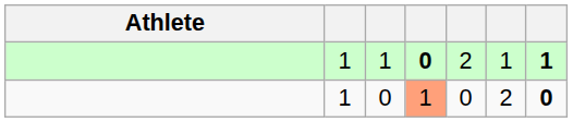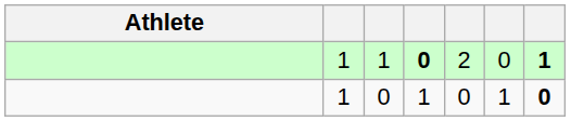row 2 | column 6: 1 -> 0
row 3 | column 4: lightsalmon background -> no background
row 3 | column 6: 2 -> 1
